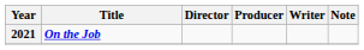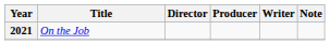2021 | Title: bold -> normal
